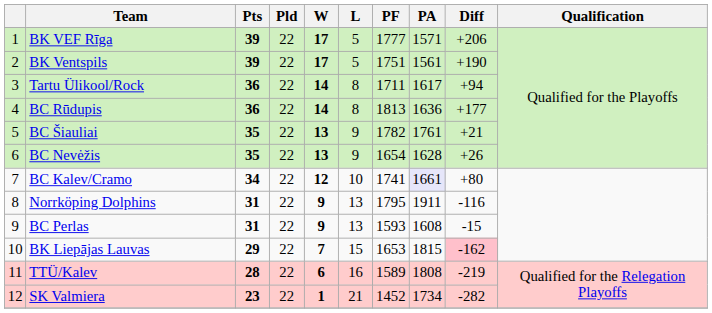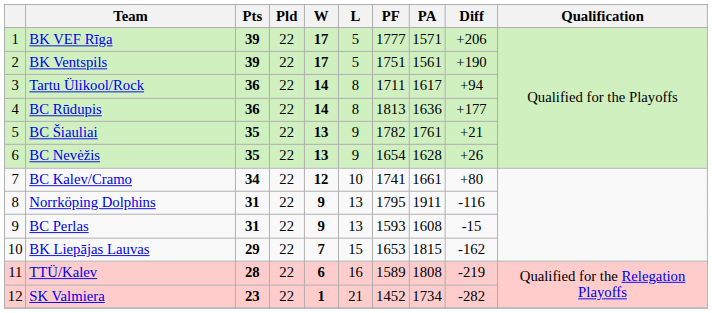BC Kalev/Cramo | PA: lavender background -> no background
BK Liepājas Lauvas | Diff: pink background -> no background
